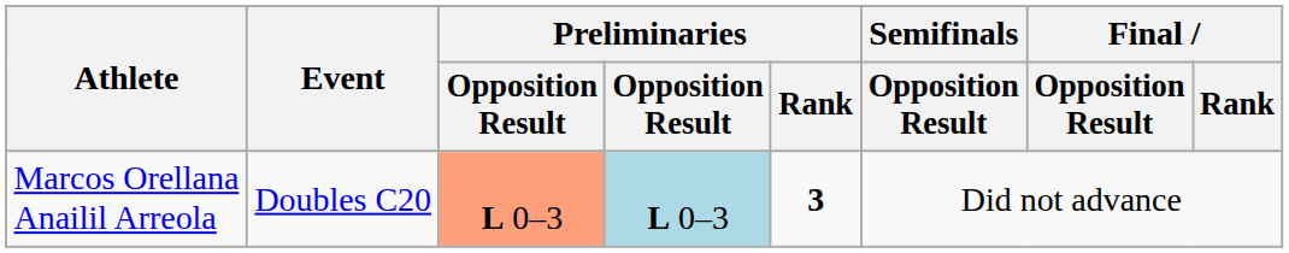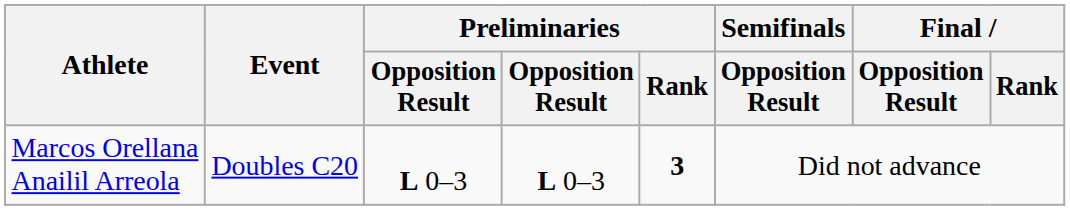Marcos Orellana Anailil Arreola | column 3: lightsalmon background -> no background
Marcos Orellana Anailil Arreola | column 4: lightblue background -> no background
